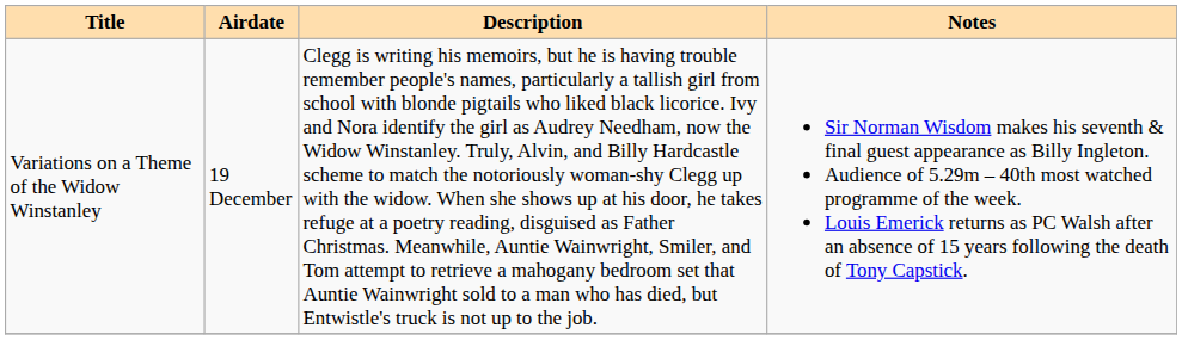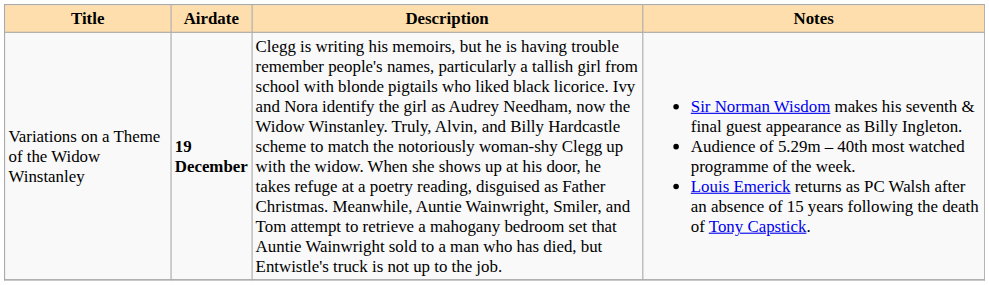Variations on a Theme of the Widow Winstanley | Airdate: normal -> bold
